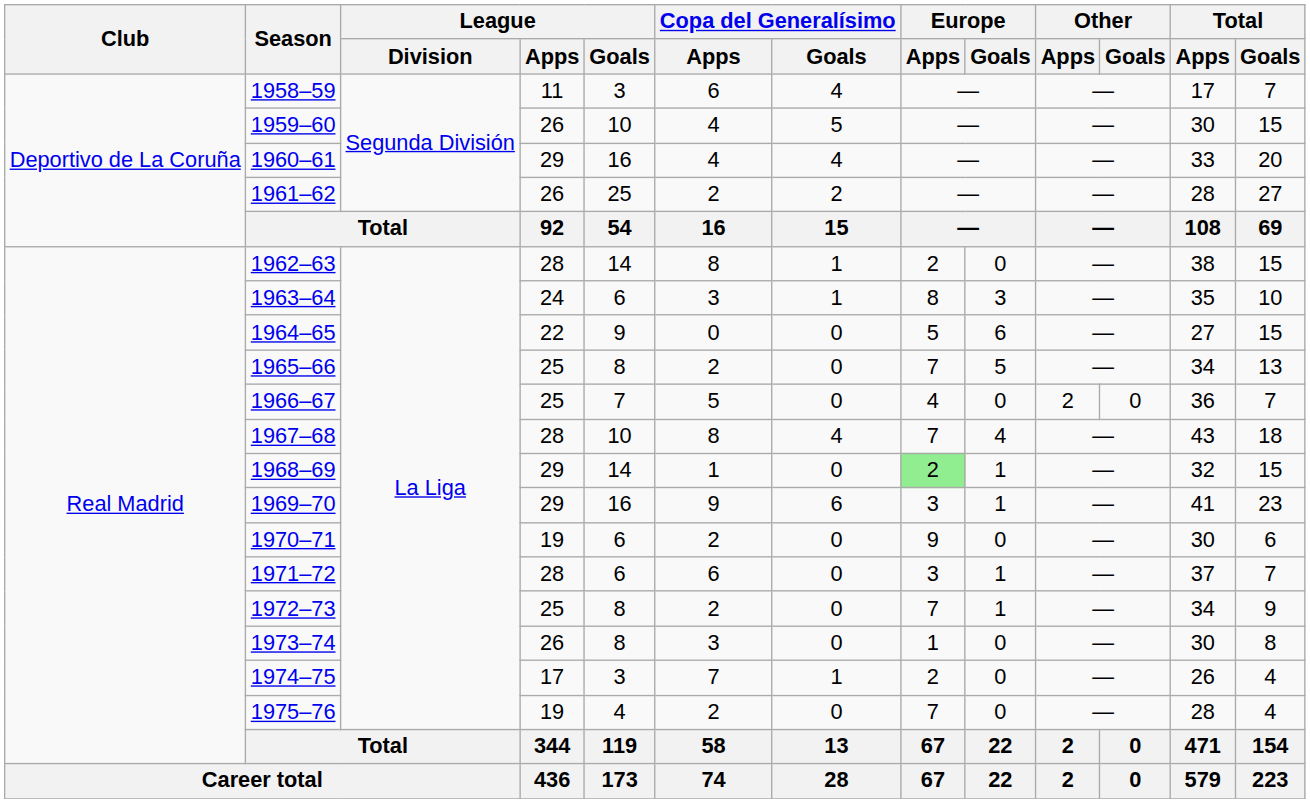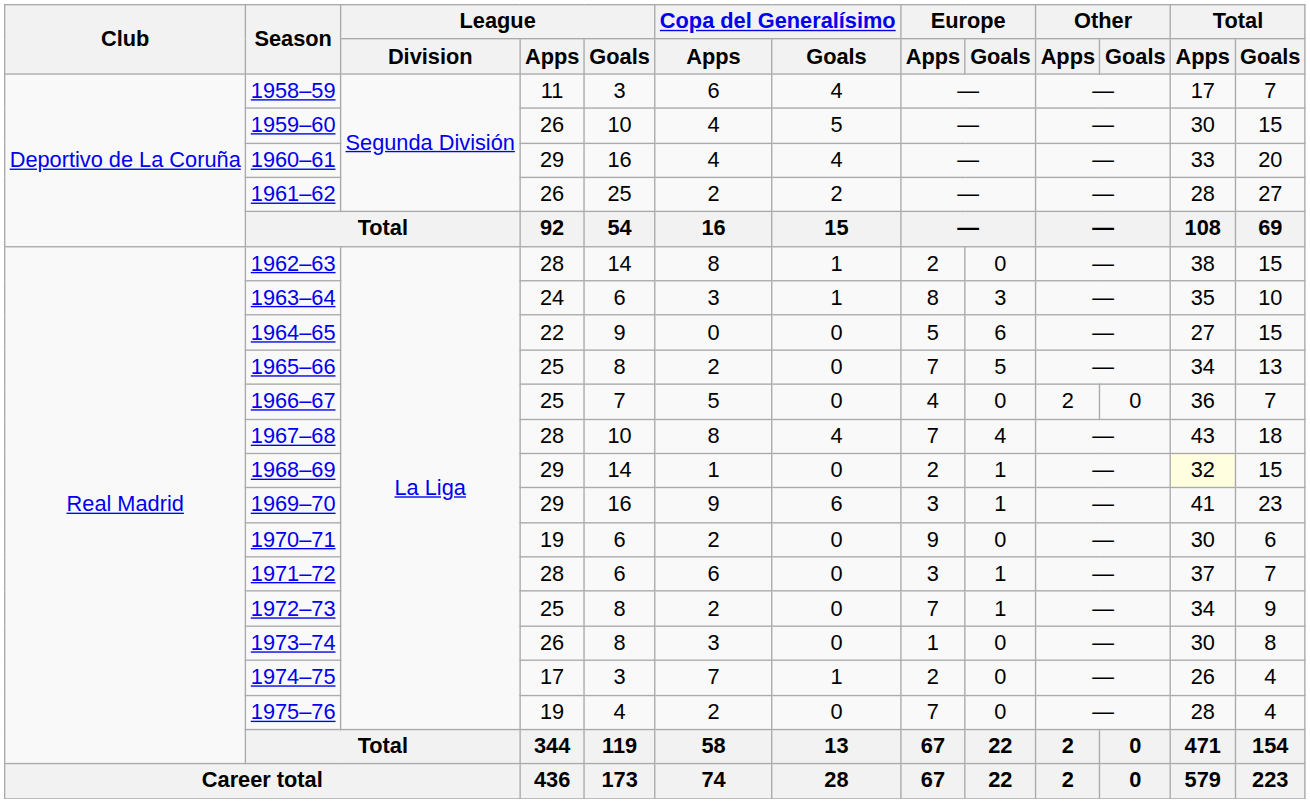1968–69 | Europe / Apps: lightgreen background -> no background
1968–69 | Total / Apps: no background -> lightyellow background
